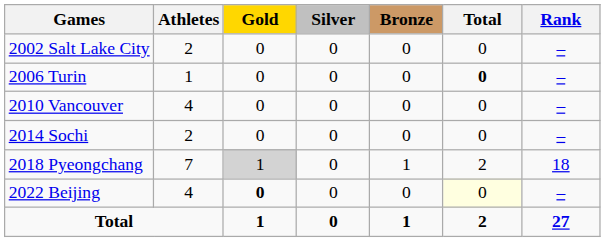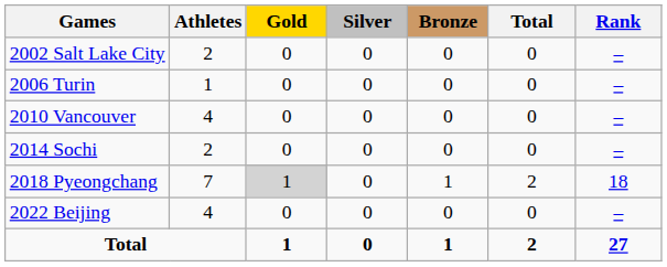2006 Turin | Total: bold -> normal
2022 Beijing | Gold: bold -> normal
2022 Beijing | Total: lightyellow background -> no background
